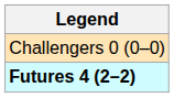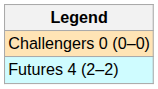row 3 | column 1: bold -> normal
